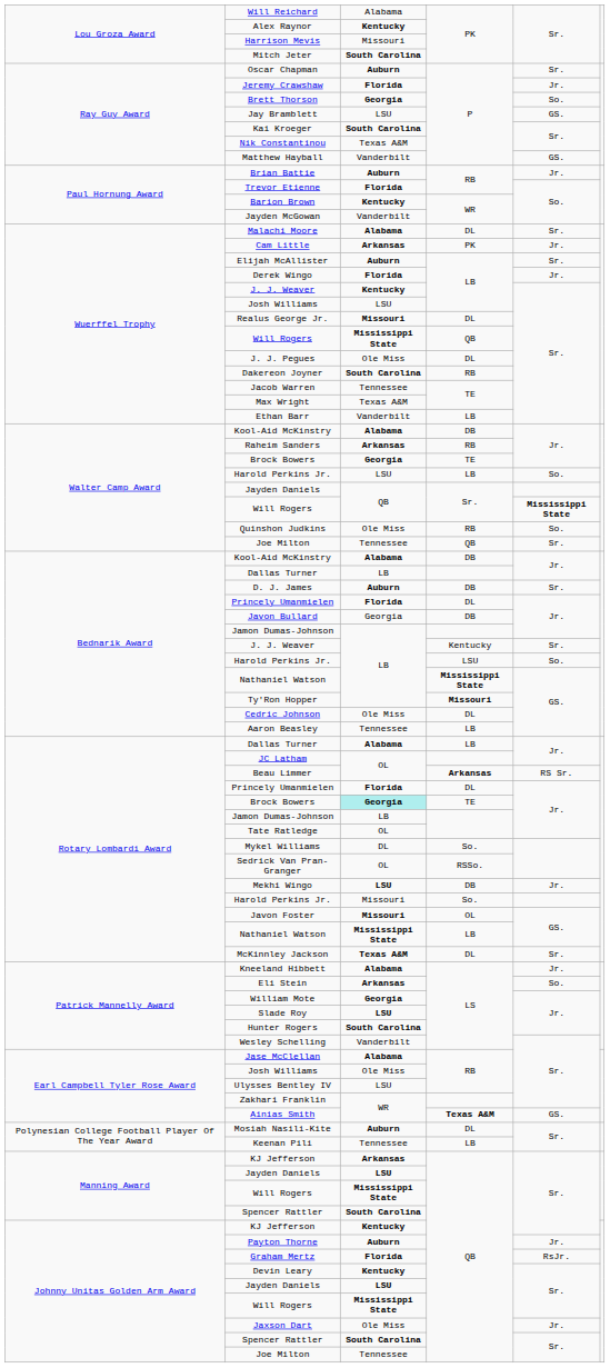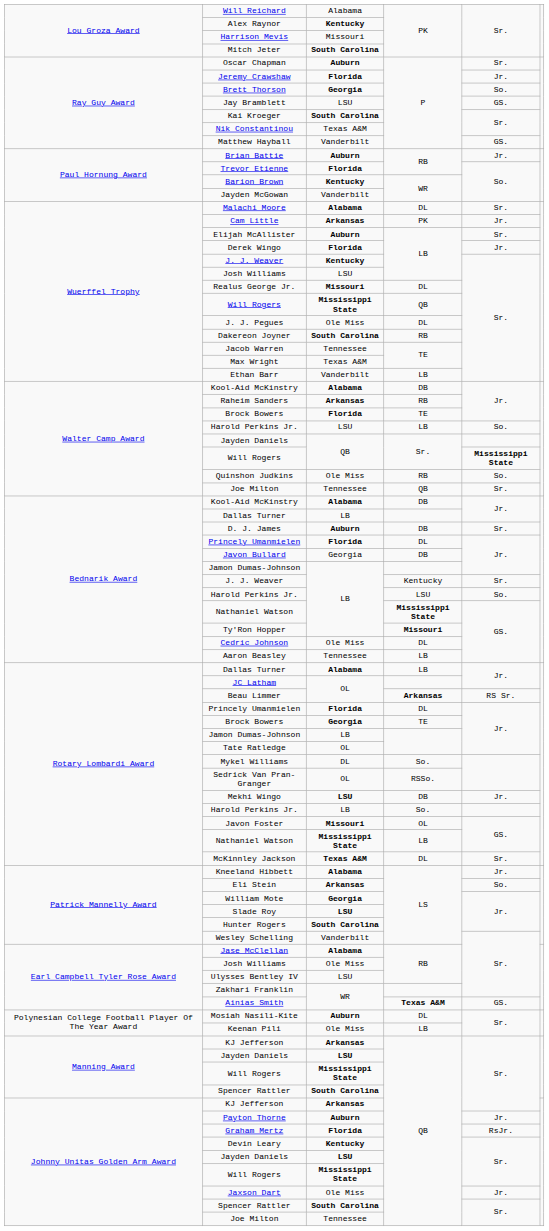Walter Camp Award / Brock Bowers | column 3: Georgia -> Florida
Rotary Lombardi Award / Brock Bowers | column 3: paleturquoise background -> no background
Rotary Lombardi Award / Harold Perkins Jr. | column 3: Missouri -> LB
Keenan Pili | column 3: Tennessee -> Ole Miss
Johnny Unitas Golden Arm Award / KJ Jefferson | column 3: Kentucky -> Arkansas
